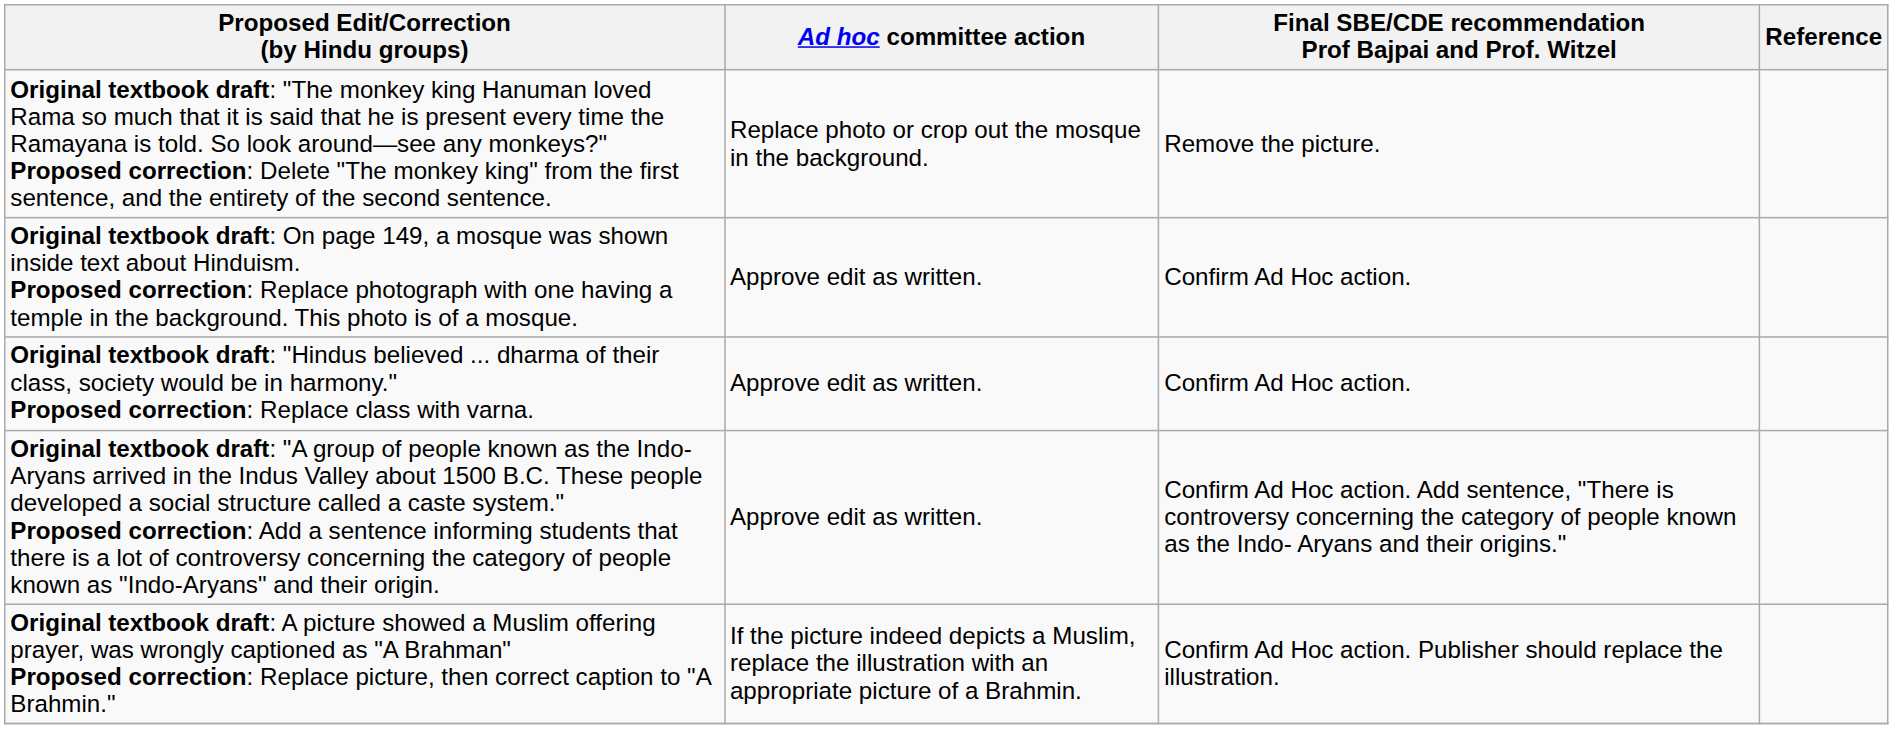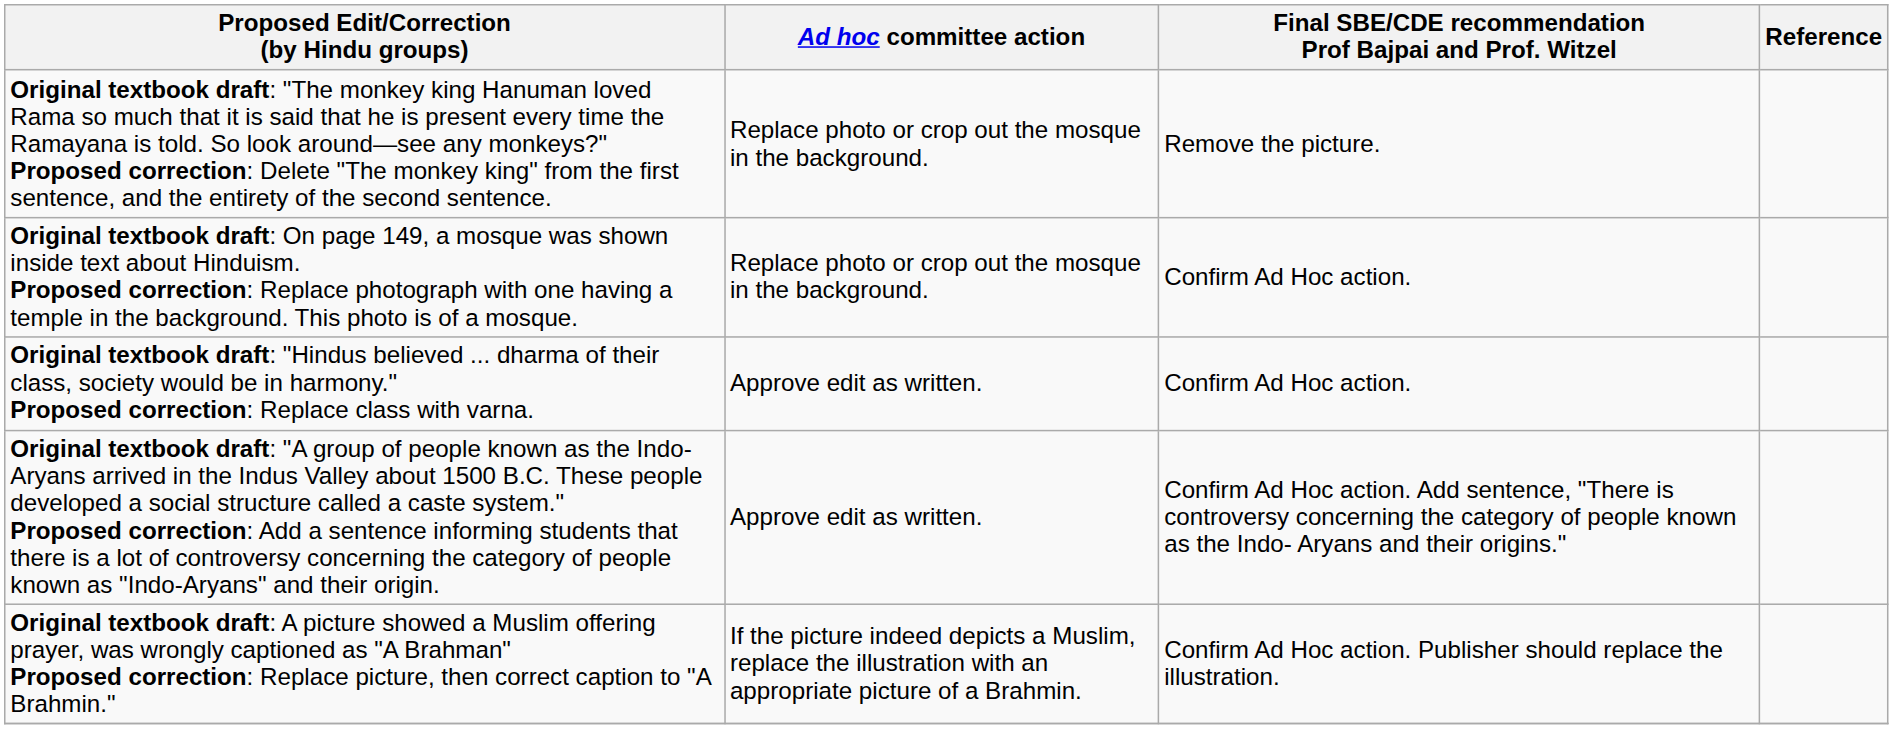row 3 | Ad hoc committee action: Approve edit as written. -> Replace photo or crop out the mosque in the background.
